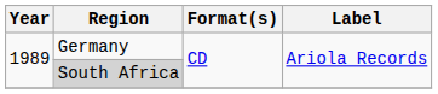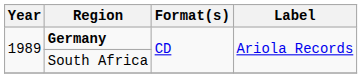Germany | Region: normal -> bold
South Africa | Region: lightgrey background -> no background
